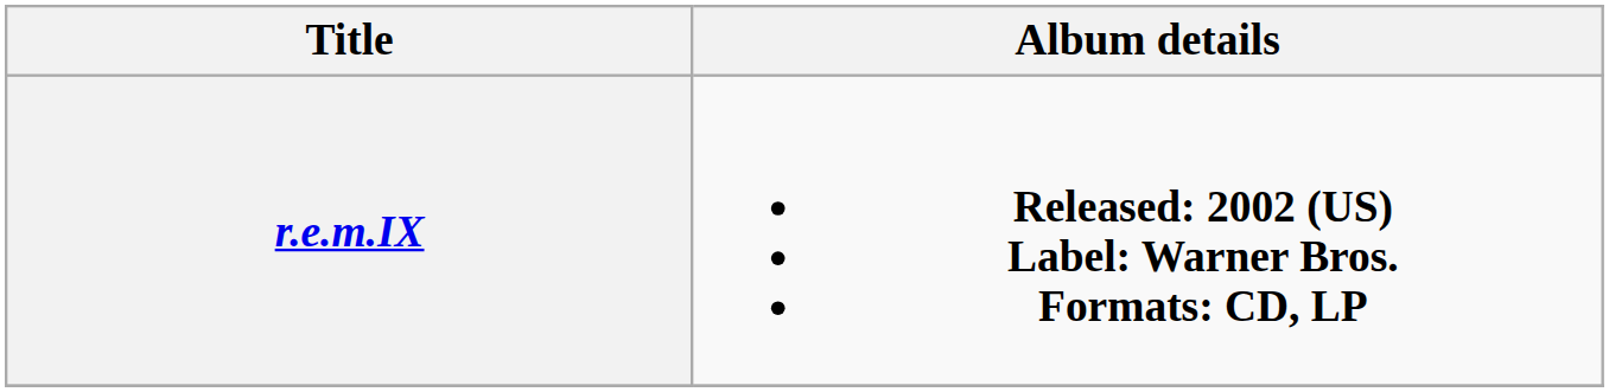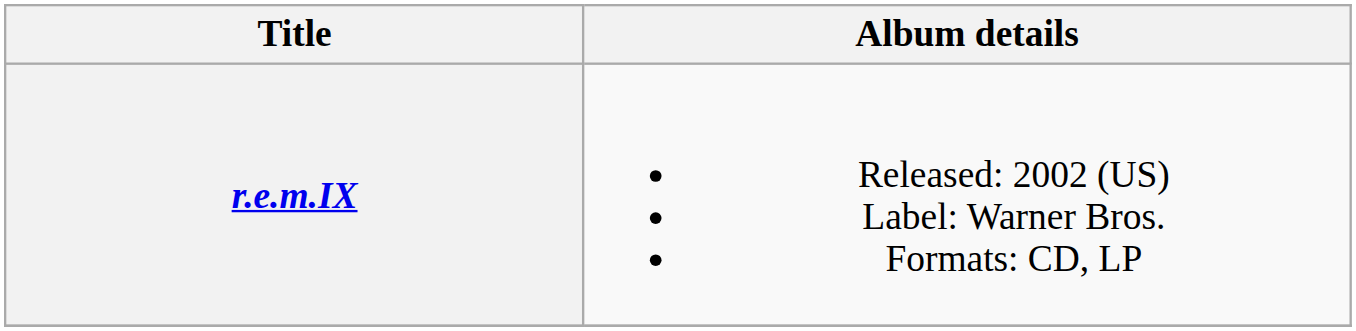r.e.m.IX | Album details: bold -> normal
